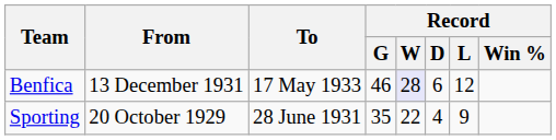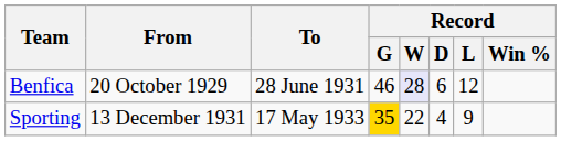Benfica | From: 13 December 1931 -> 20 October 1929
Benfica | To: 17 May 1933 -> 28 June 1931
Sporting | From: 20 October 1929 -> 13 December 1931
Sporting | To: 28 June 1931 -> 17 May 1933
Sporting | Record / G: no background -> gold background
